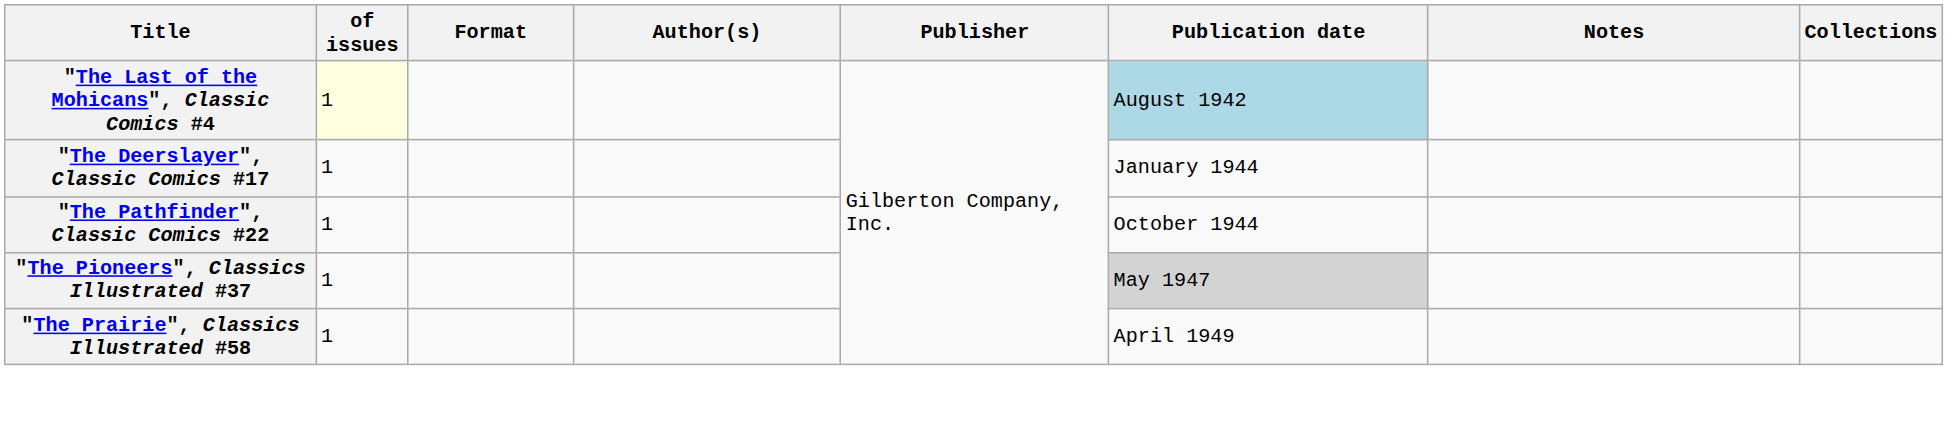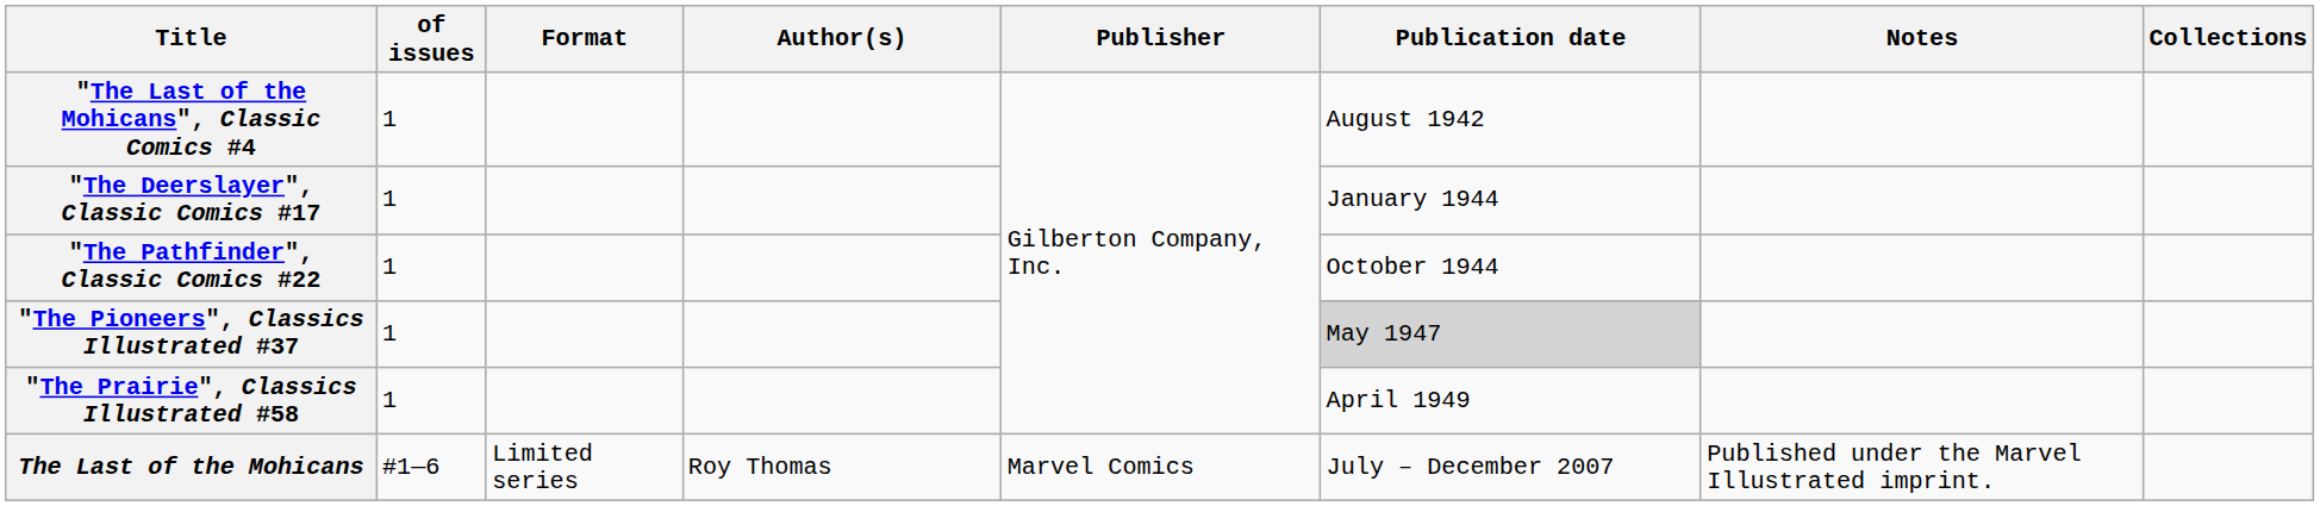"The Last of the Mohicans", Classic Comics #4 | of issues: lightyellow background -> no background
"The Last of the Mohicans", Classic Comics #4 | Publication date: lightblue background -> no background
+ row: The Last of the Mohicans | #1—6 | Limited series | Roy Thomas | Marvel Comics | July – December 2007 | Published under the Marvel Illustrated imprint.
